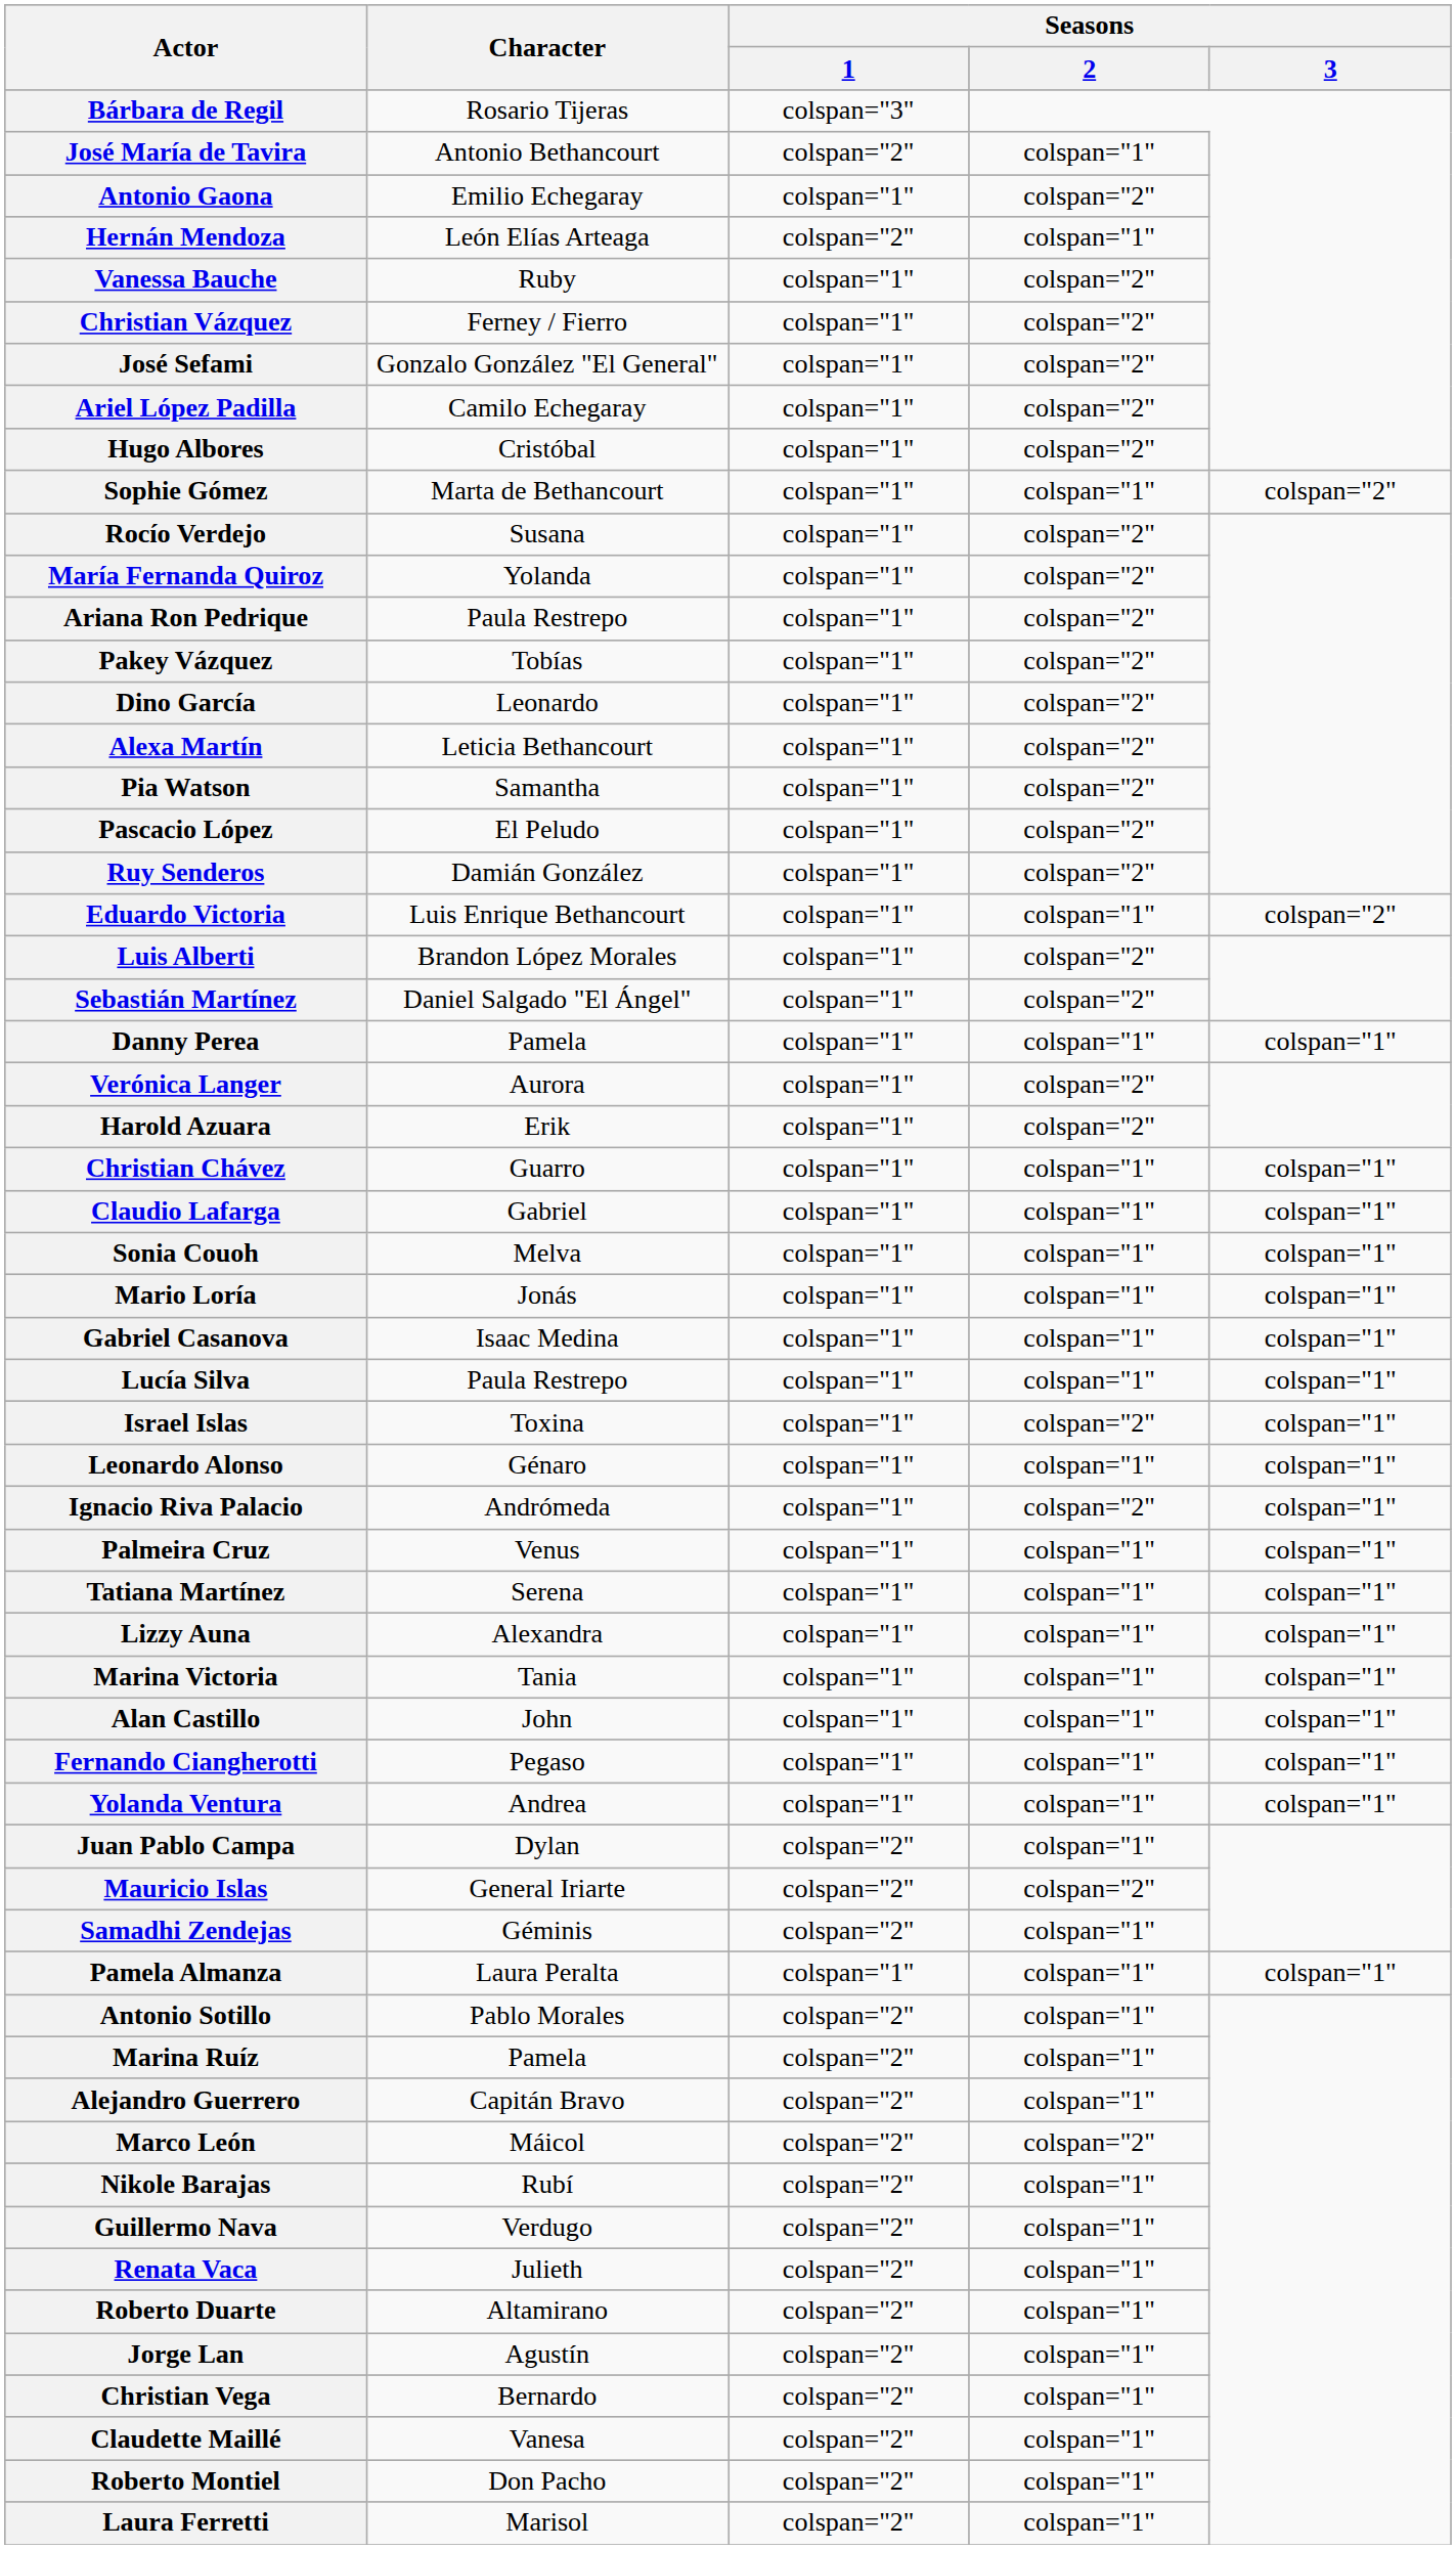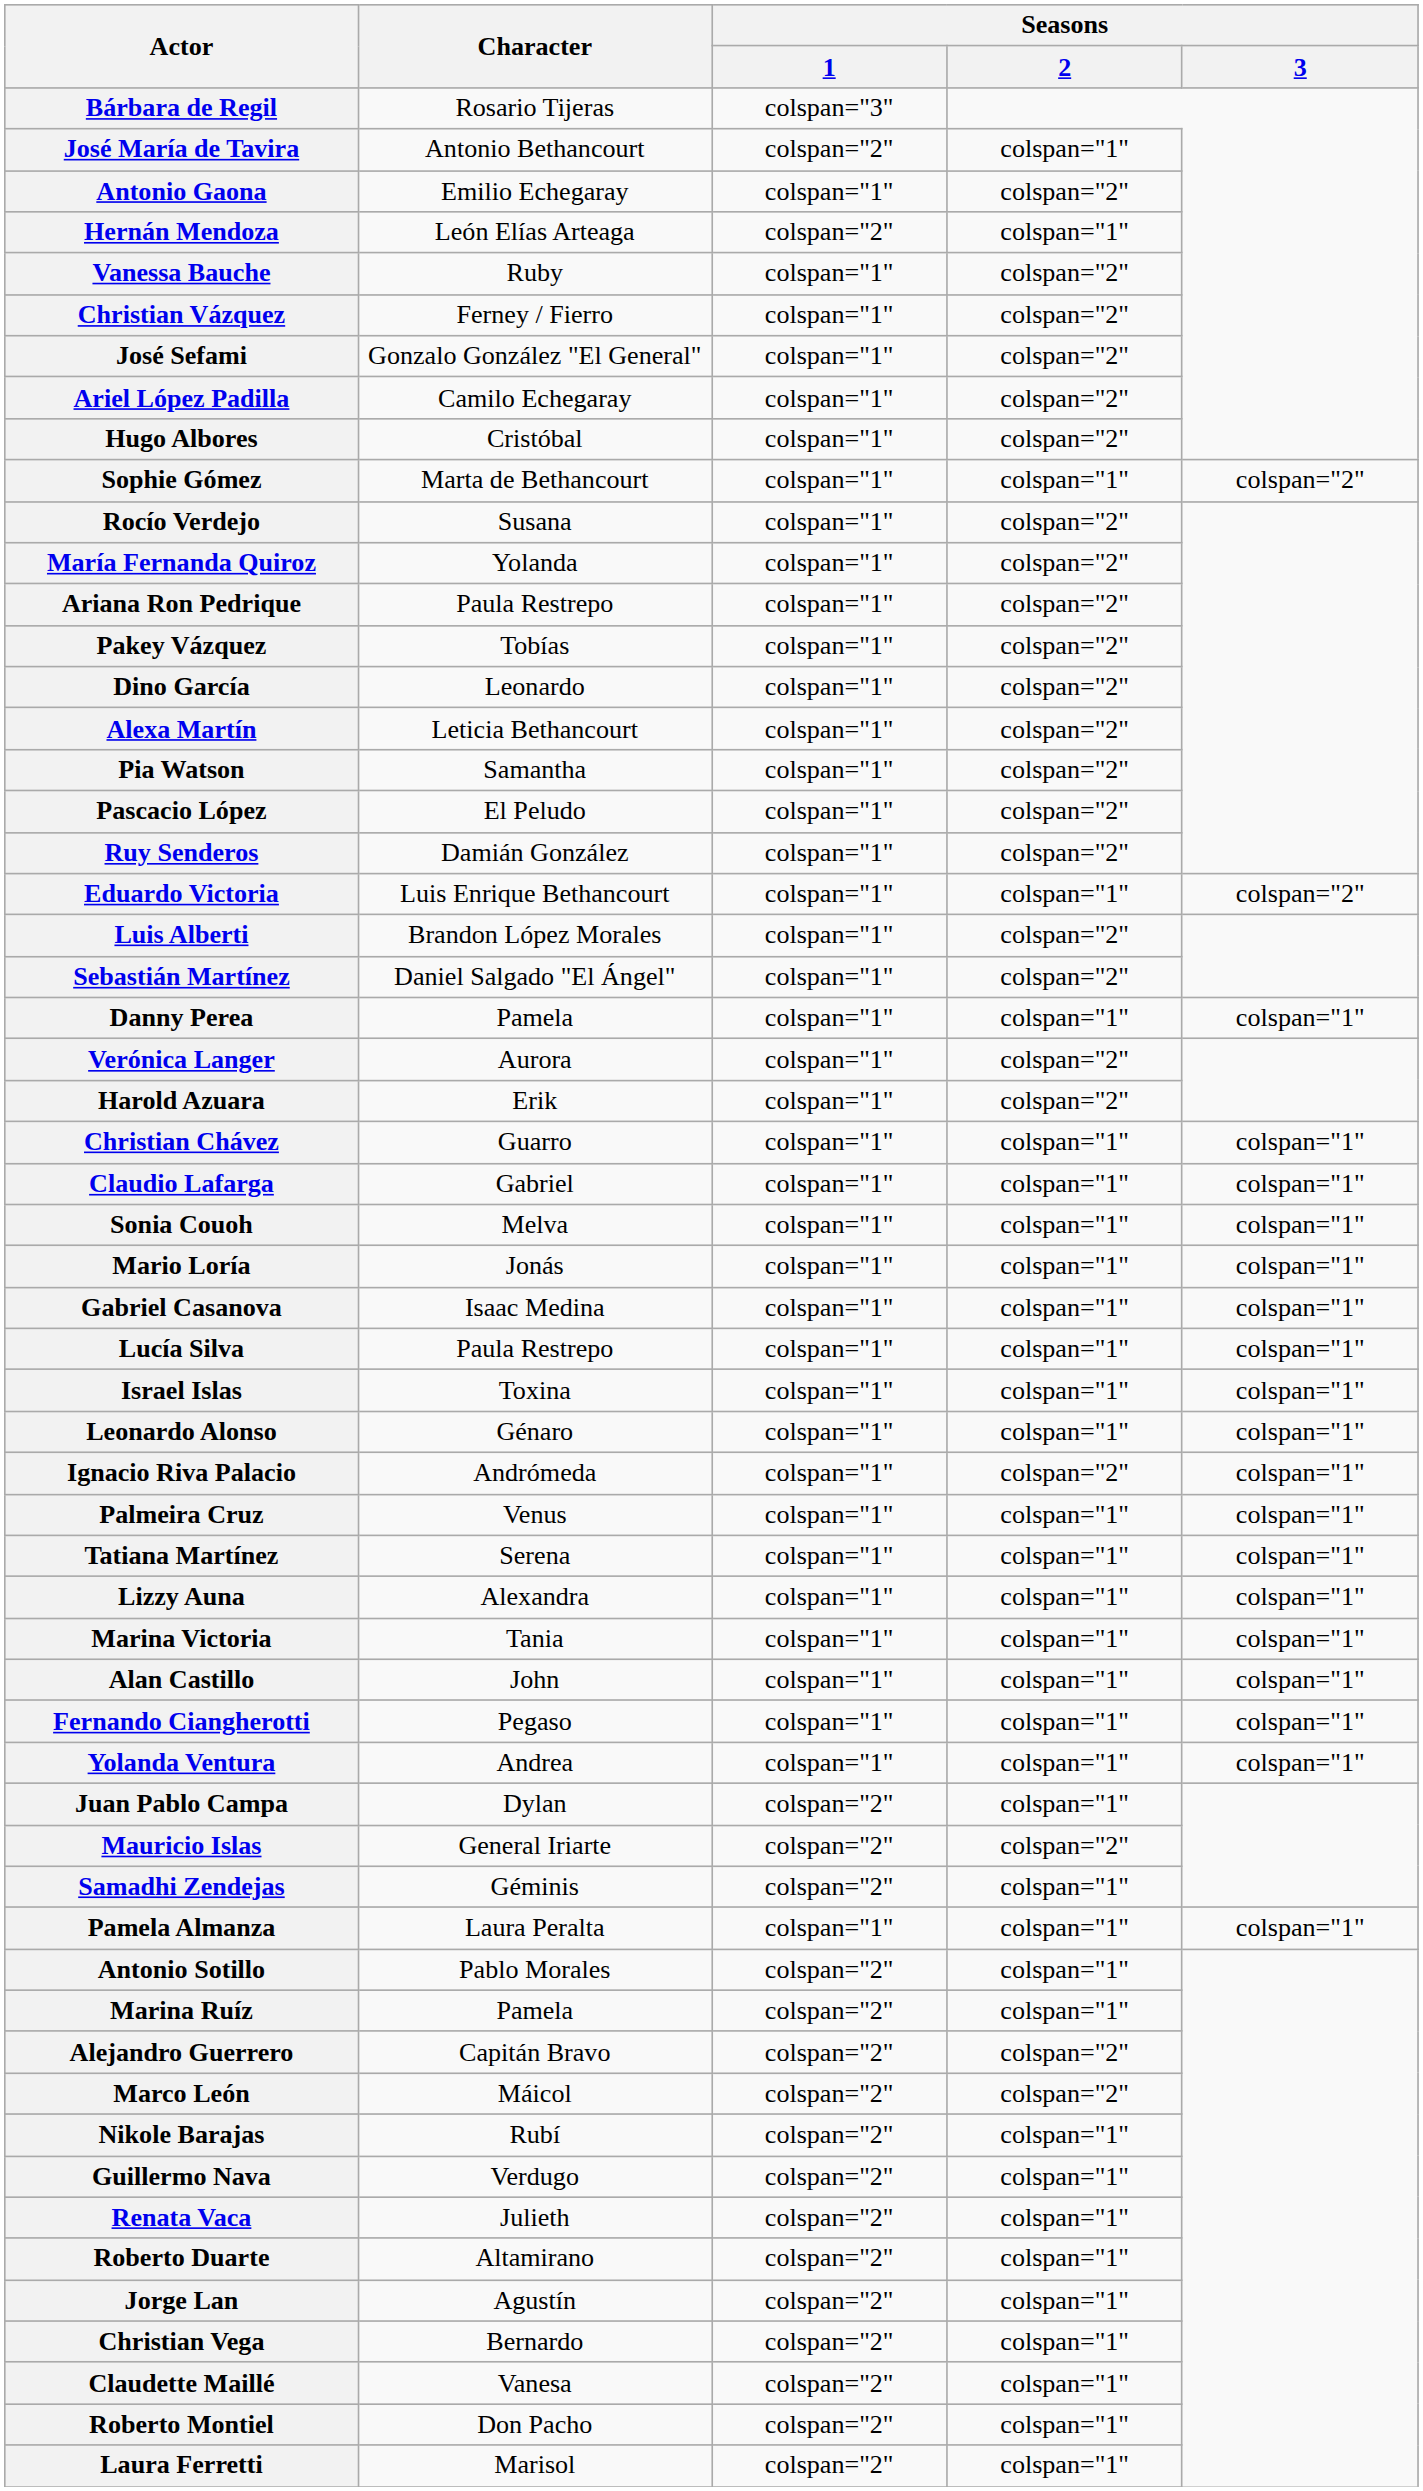Israel Islas | Seasons / 2: colspan="2" -> colspan="1"
Alejandro Guerrero | Seasons / 2: colspan="1" -> colspan="2"
